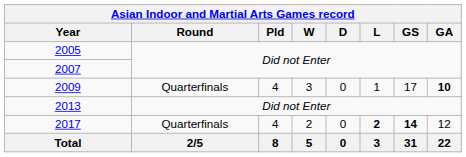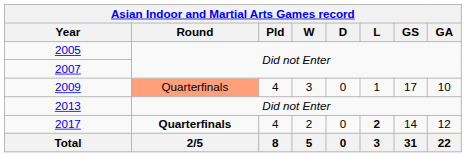2009 | Asian Indoor and Martial Arts Games record / Round: no background -> lightsalmon background
2009 | Asian Indoor and Martial Arts Games record / GA: bold -> normal
2017 | Asian Indoor and Martial Arts Games record / Round: normal -> bold
2017 | Asian Indoor and Martial Arts Games record / GS: bold -> normal
